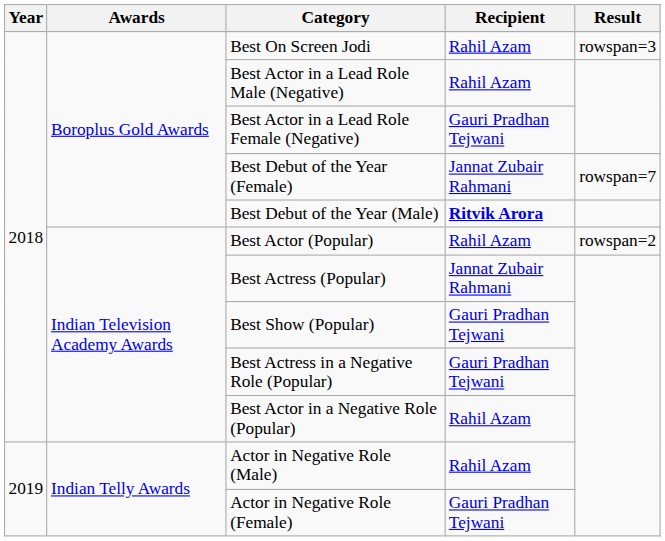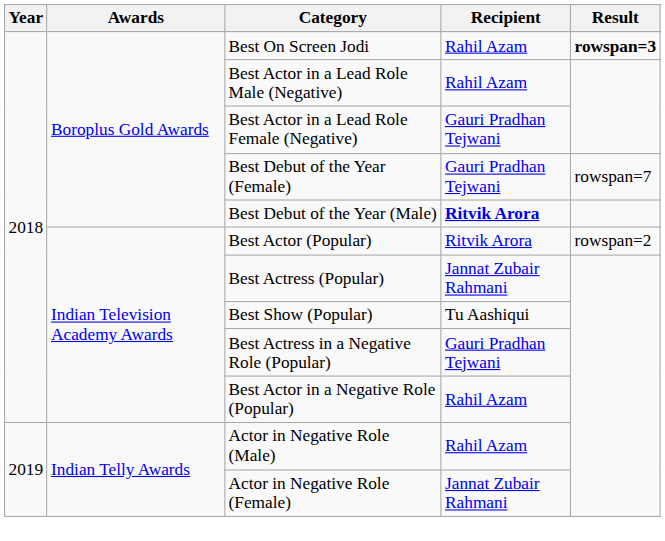Best On Screen Jodi | Result: normal -> bold
Best Debut of the Year (Female) | Recipient: Jannat Zubair Rahmani -> Gauri Pradhan Tejwani
Best Actor (Popular) | Recipient: Rahil Azam -> Ritvik Arora
Best Show (Popular) | Recipient: Gauri Pradhan Tejwani -> Tu Aashiqui
Actor in Negative Role (Female) | Recipient: Gauri Pradhan Tejwani -> Jannat Zubair Rahmani
